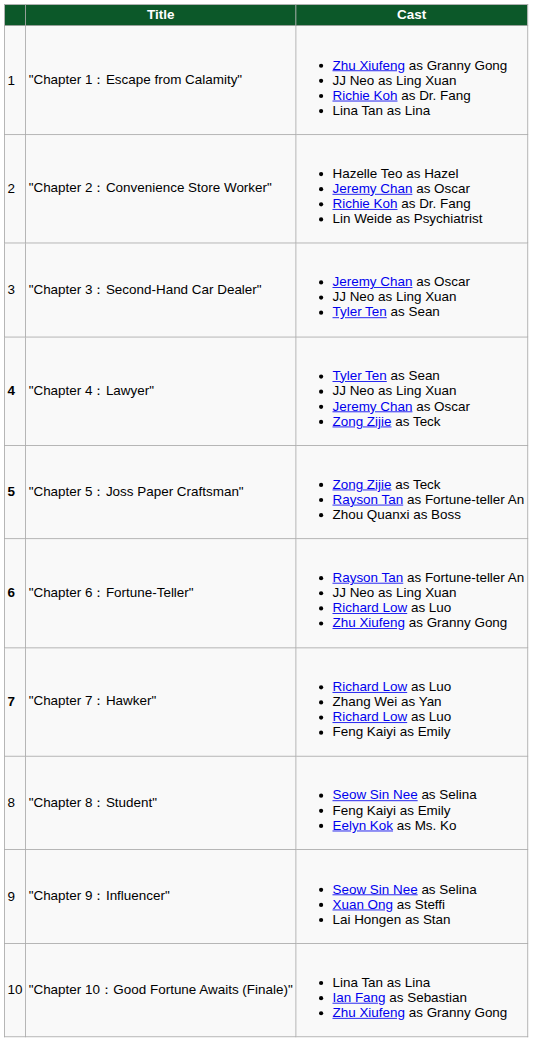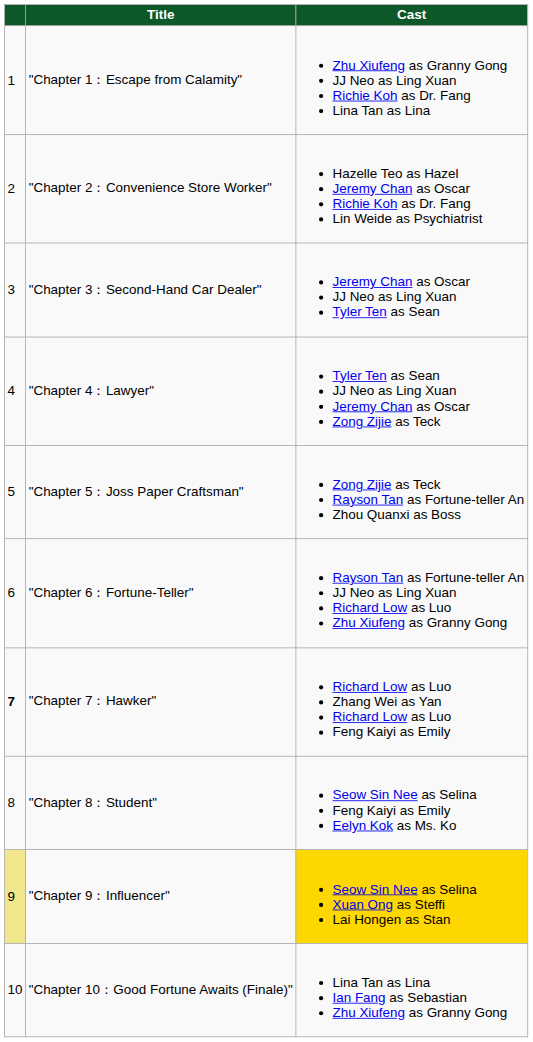"Chapter 4：Lawyer" | column 1: bold -> normal
"Chapter 5：Joss Paper Craftsman" | column 1: bold -> normal
"Chapter 6：Fortune-Teller" | column 1: bold -> normal
"Chapter 9：Influencer" | column 1: no background -> khaki background
"Chapter 9：Influencer" | Cast: no background -> gold background
